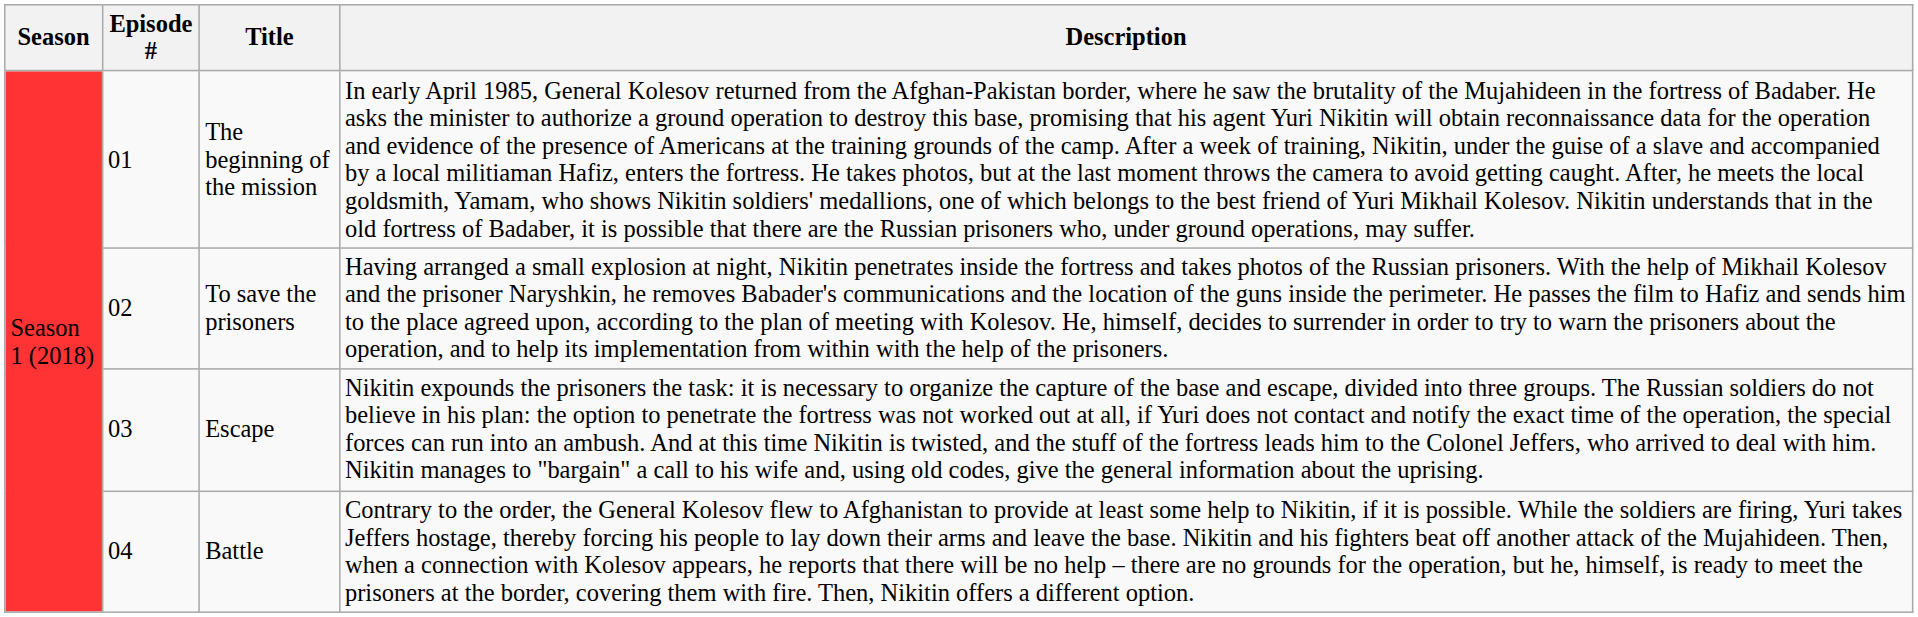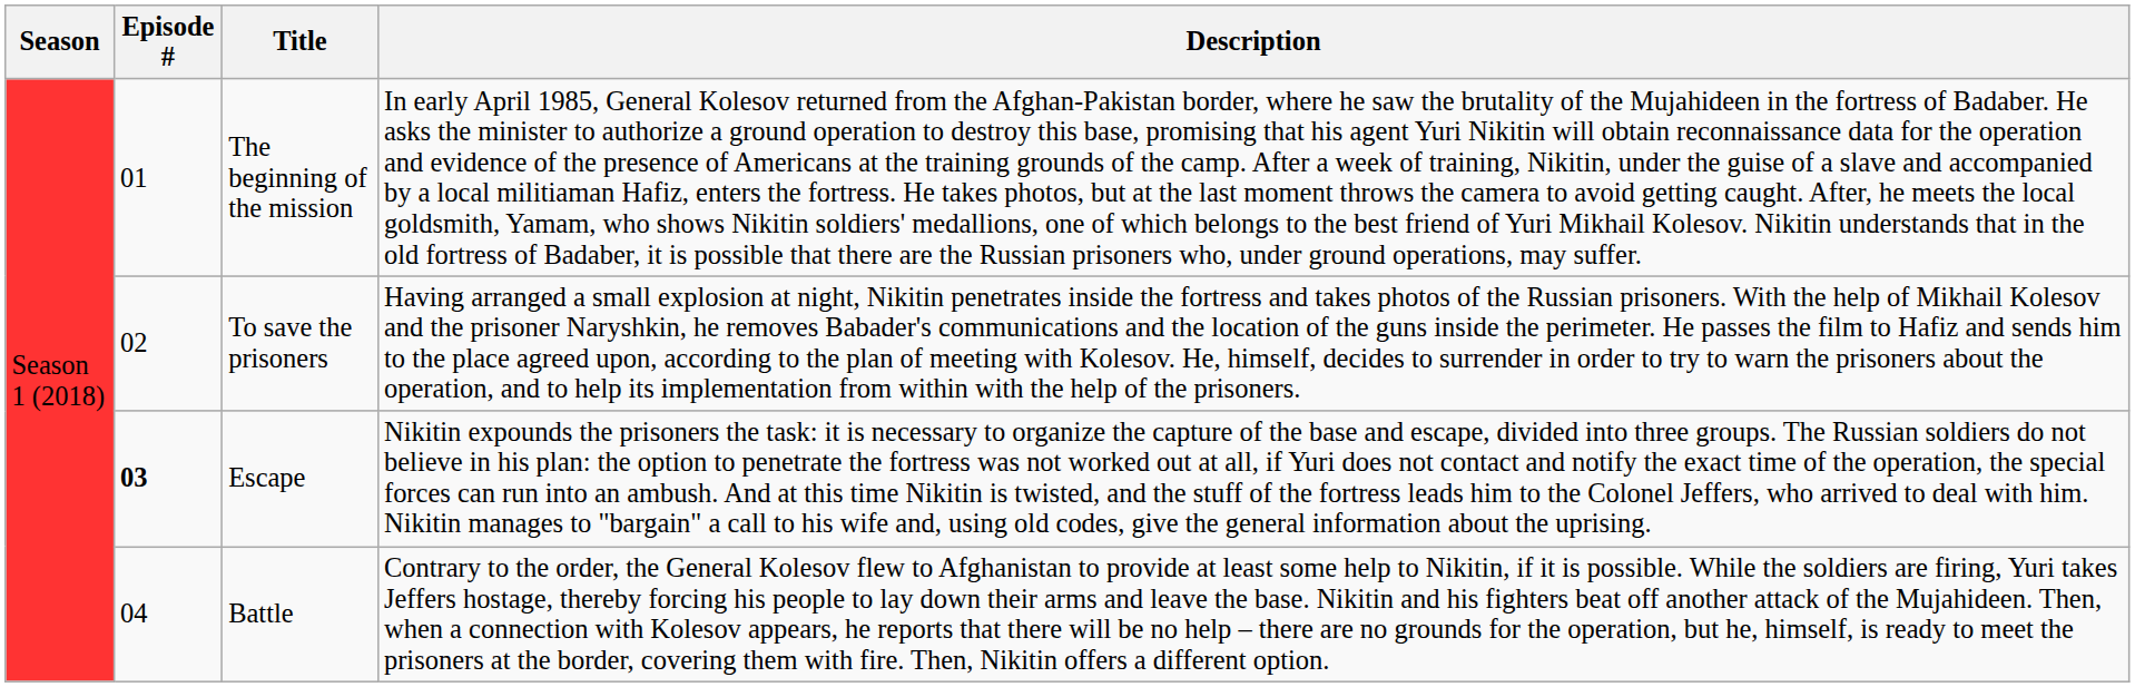Escape | Episode #: normal -> bold
